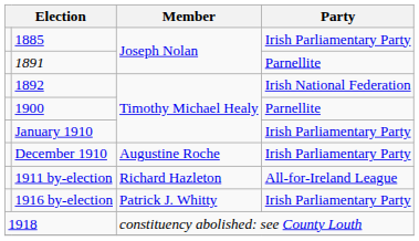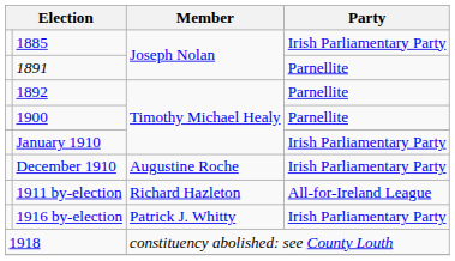1892 | Party: Irish National Federation -> Parnellite
